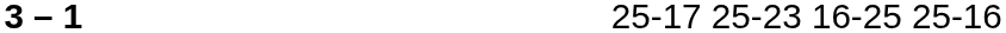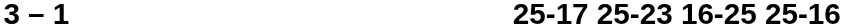row 1 | column 2: normal -> bold
